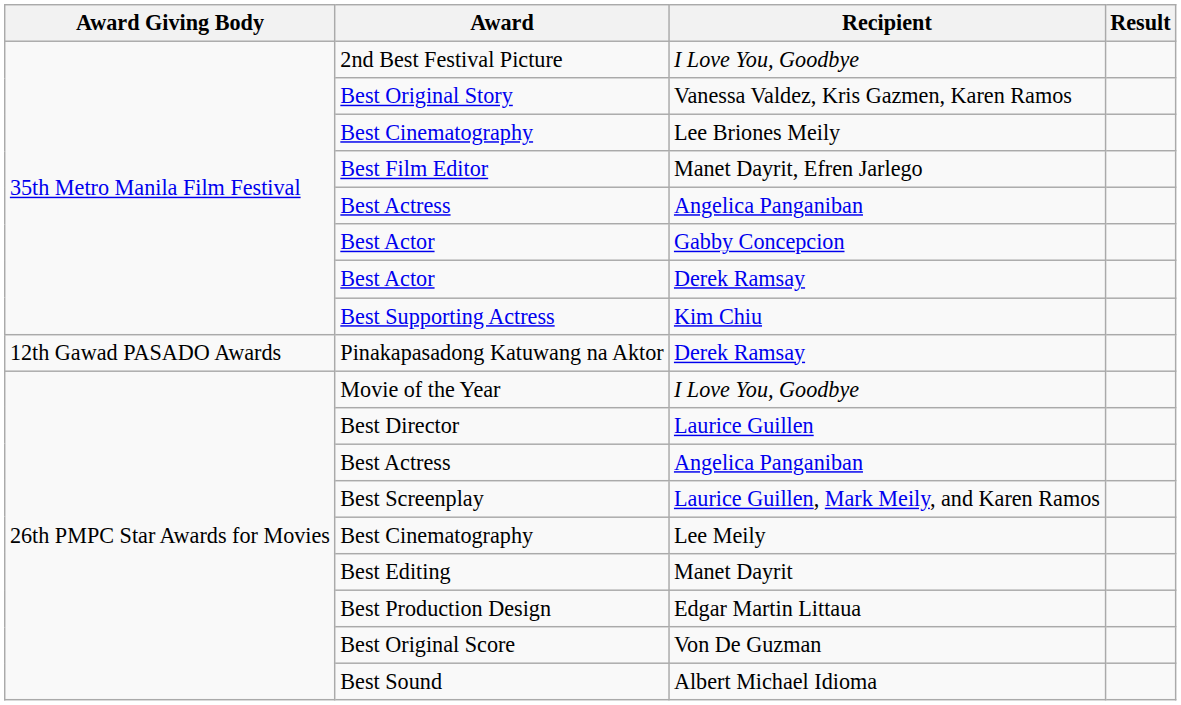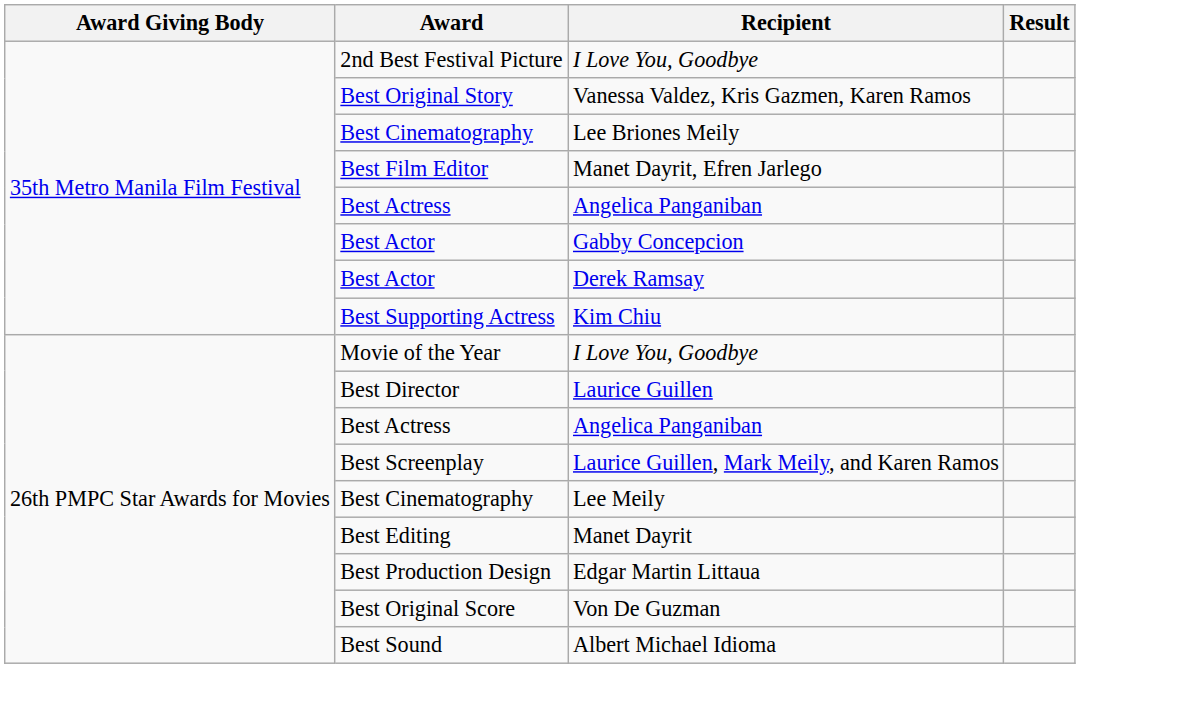- row: 12th Gawad PASADO Awards | Pinakapasadong Katuwang na Aktor | Derek Ramsay
